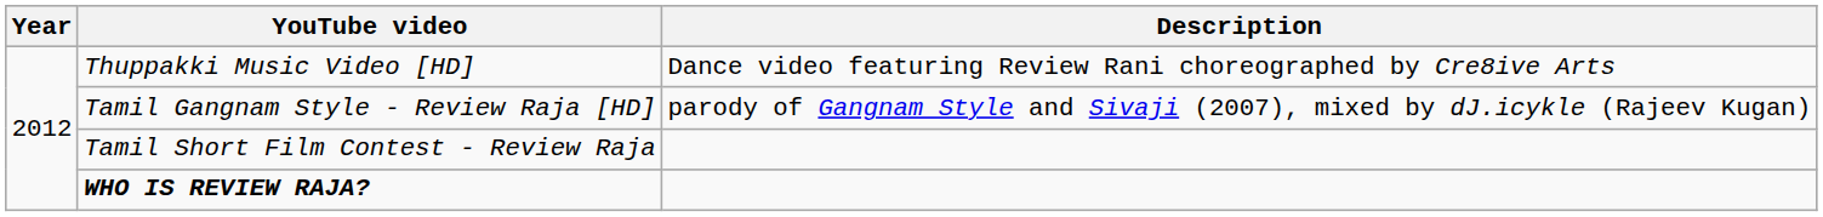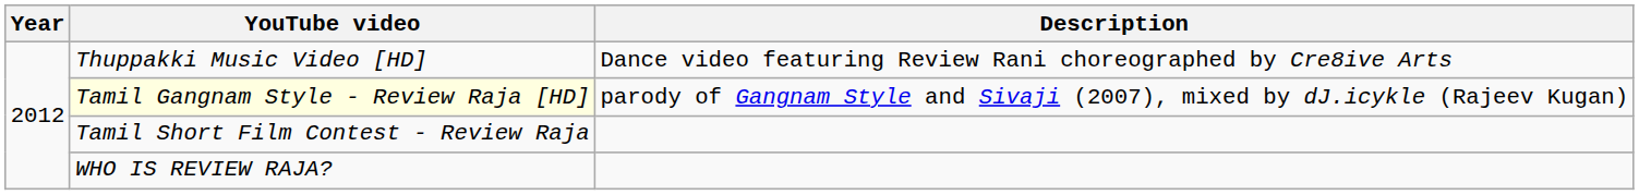Tamil Gangnam Style - Review Raja [HD] | YouTube video: no background -> lightyellow background
WHO IS REVIEW RAJA? | YouTube video: bold -> normal
